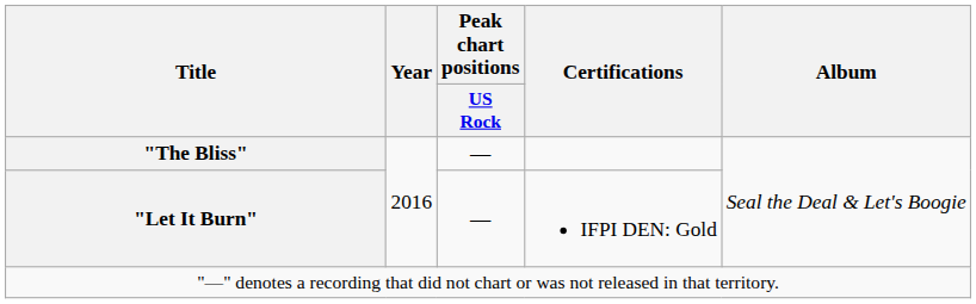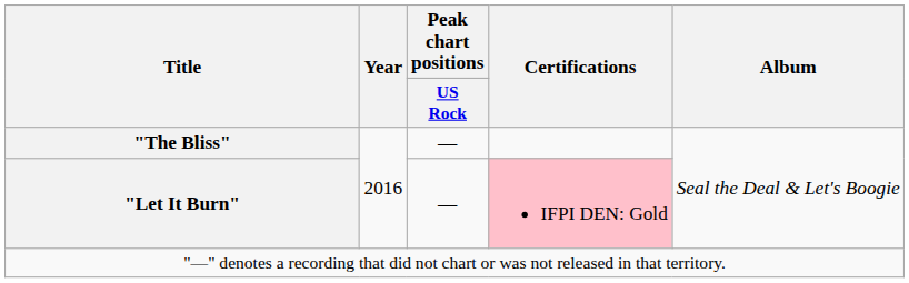"Let It Burn" | Certifications: no background -> pink background
